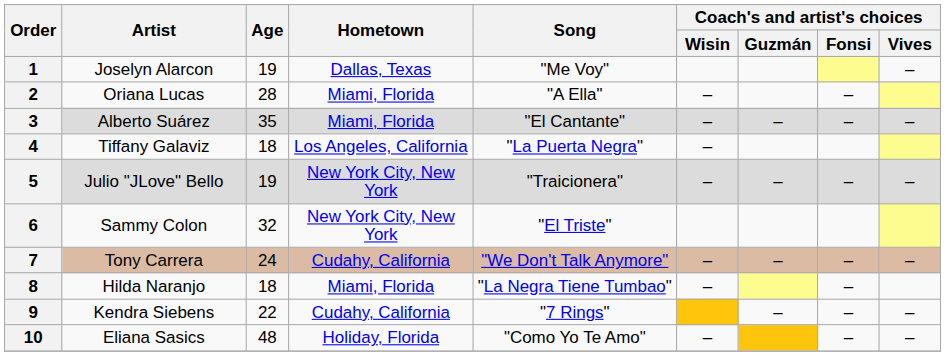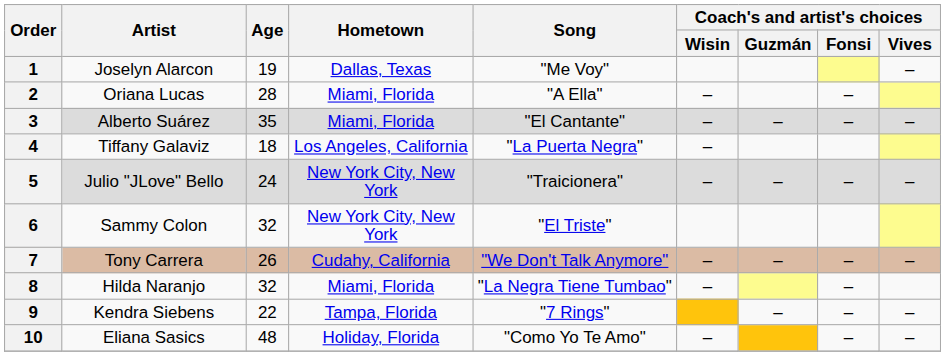5 | Age: 19 -> 24
7 | Age: 24 -> 26
8 | Age: 18 -> 32
9 | Hometown: Cudahy, California -> Tampa, Florida
